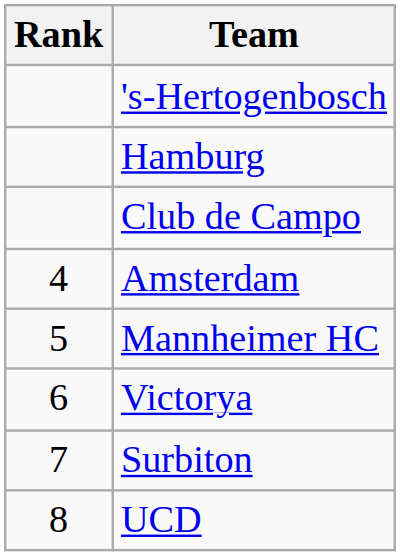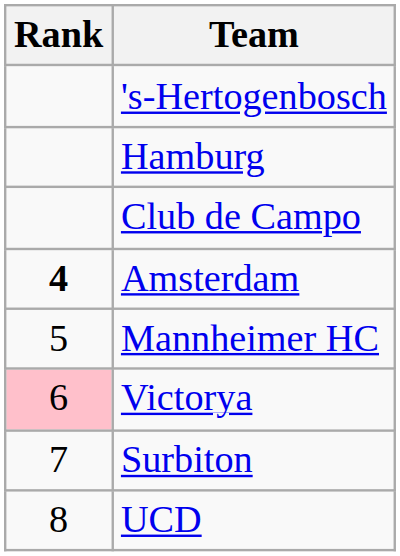Amsterdam | Rank: normal -> bold
Victorya | Rank: no background -> pink background
